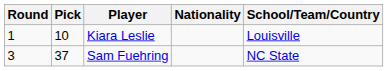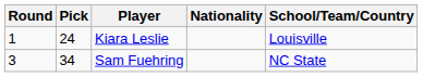Kiara Leslie | Pick: 10 -> 24
Sam Fuehring | Pick: 37 -> 34
